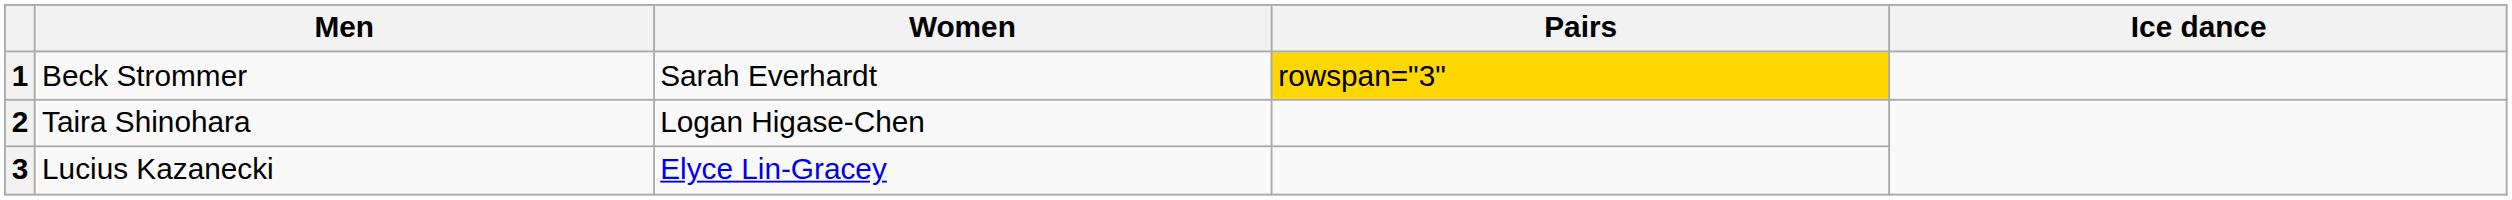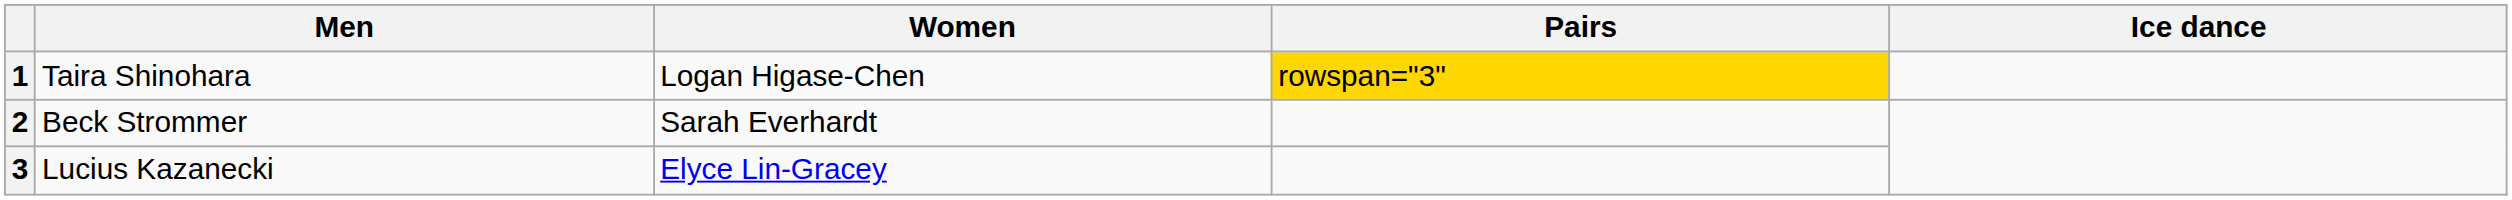1 | Men: Beck Strommer -> Taira Shinohara
1 | Women: Sarah Everhardt -> Logan Higase-Chen
2 | Men: Taira Shinohara -> Beck Strommer
2 | Women: Logan Higase-Chen -> Sarah Everhardt
